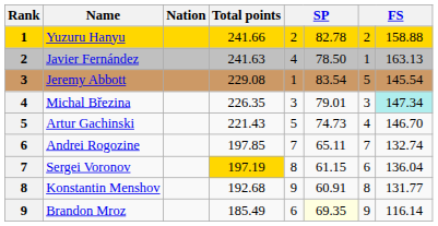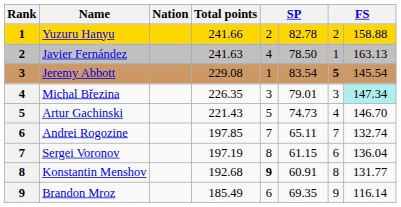Jeremy Abbott | column 7: normal -> bold
Sergei Voronov | Total points: gold background -> no background
Konstantin Menshov | column 5: normal -> bold
Brandon Mroz | column 6: lightyellow background -> no background
